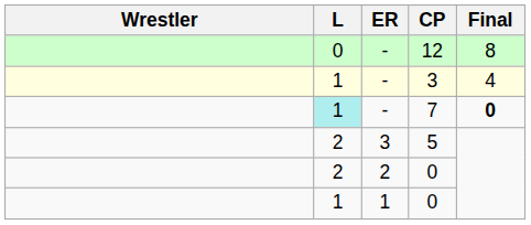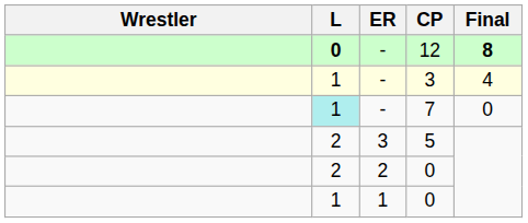12 | L: normal -> bold
12 | Final: normal -> bold
7 | Final: bold -> normal
